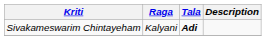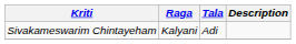Sivakameswarim Chintayeham | Tala: bold -> normal
